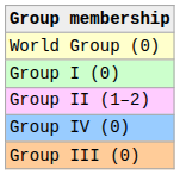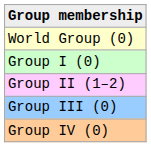row 5 | column 1: Group IV (0) -> Group III (0)
row 6 | column 1: Group III (0) -> Group IV (0)
